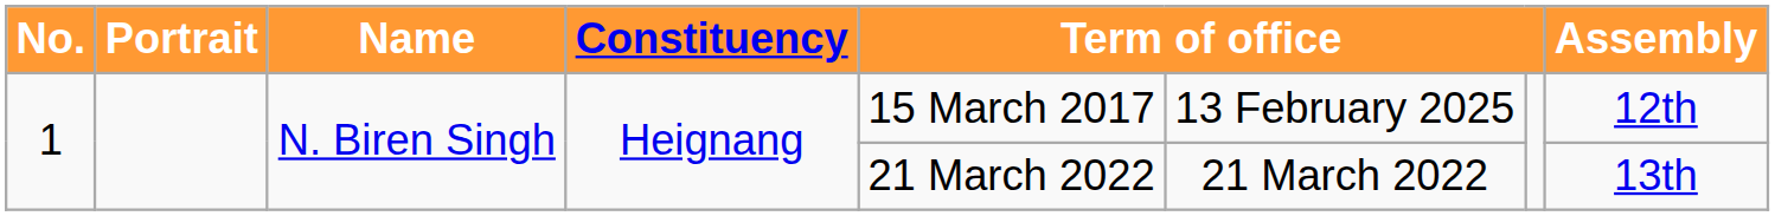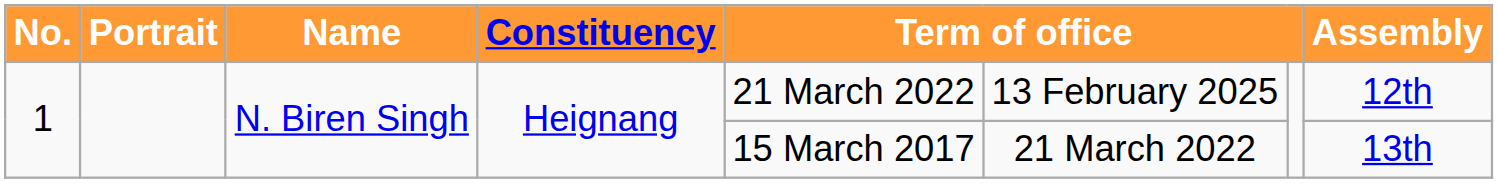row 2 | column 5: 15 March 2017 -> 21 March 2022
row 3 | column 5: 21 March 2022 -> 15 March 2017
